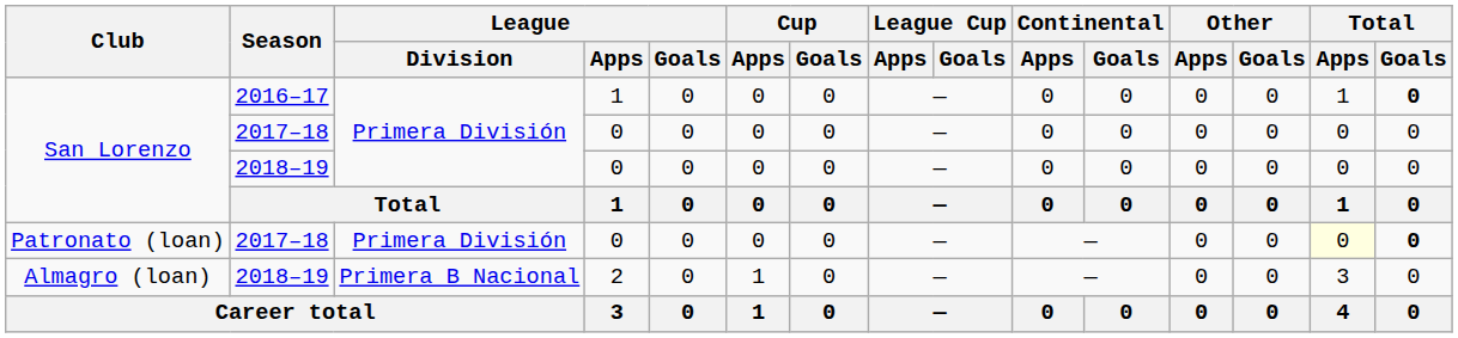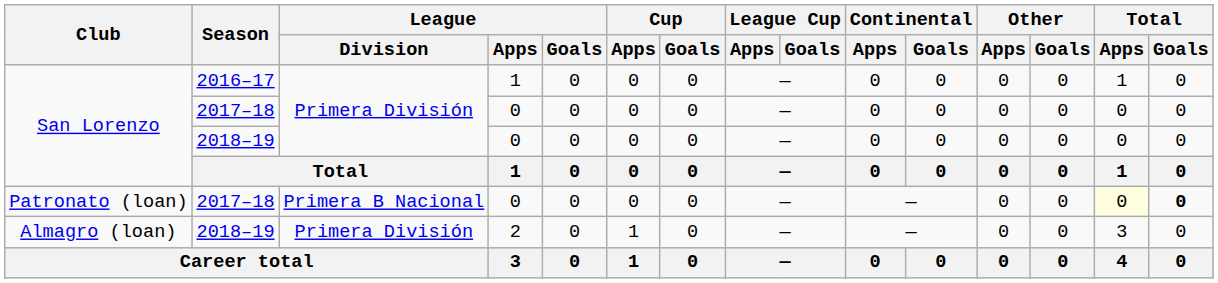San Lorenzo / 2016–17 | Total / Goals: bold -> normal
Patronato (loan) | League / Division: Primera División -> Primera B Nacional
Almagro (loan) | League / Division: Primera B Nacional -> Primera División
